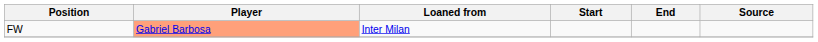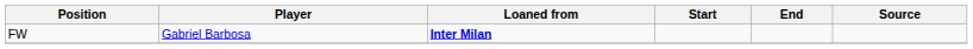FW | Player: lightsalmon background -> no background
FW | Loaned from: normal -> bold
